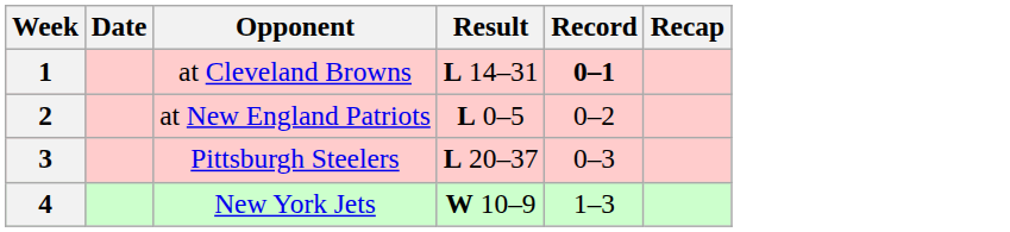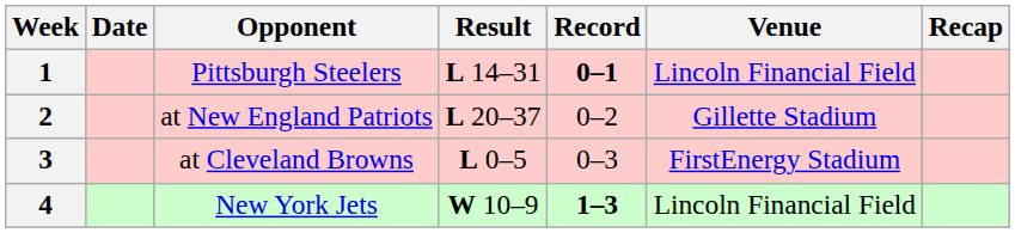+ column: Venue | Lincoln Financial Field | Gillette Stadium | FirstEnergy Stadium | Lincoln Financial Field
1 | Opponent: at Cleveland Browns -> Pittsburgh Steelers
2 | Result: L 0–5 -> L 20–37
3 | Opponent: Pittsburgh Steelers -> at Cleveland Browns
3 | Result: L 20–37 -> L 0–5
4 | Record: normal -> bold
